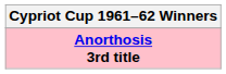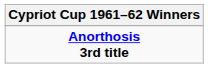row 2 | column 1: pink background -> no background
